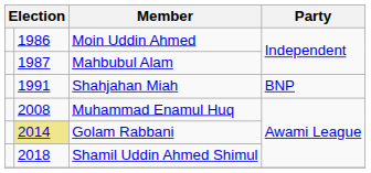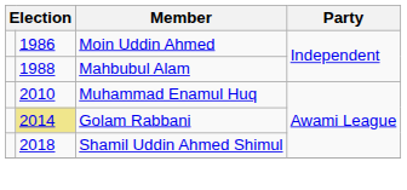Mahbubul Alam | column 2: 1987 -> 1988
- row: 1991 | Shahjahan Miah | BNP
Muhammad Enamul Huq | column 2: 2008 -> 2010
